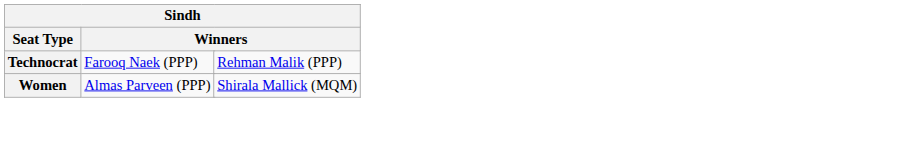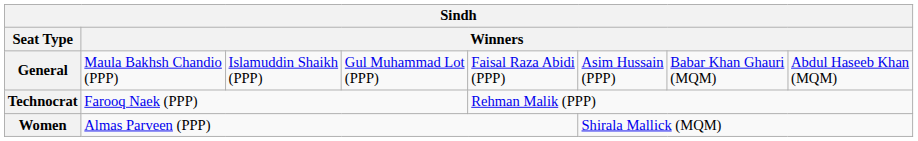+ row: General | Maula Bakhsh Chandio (PPP) | Islamuddin Shaikh (PPP) | Gul Muhammad Lot (PPP) | Faisal Raza Abidi (PPP) | Asim Hussain (PPP) | Babar Khan Ghauri (MQM) | Abdul Haseeb Khan (MQM)
